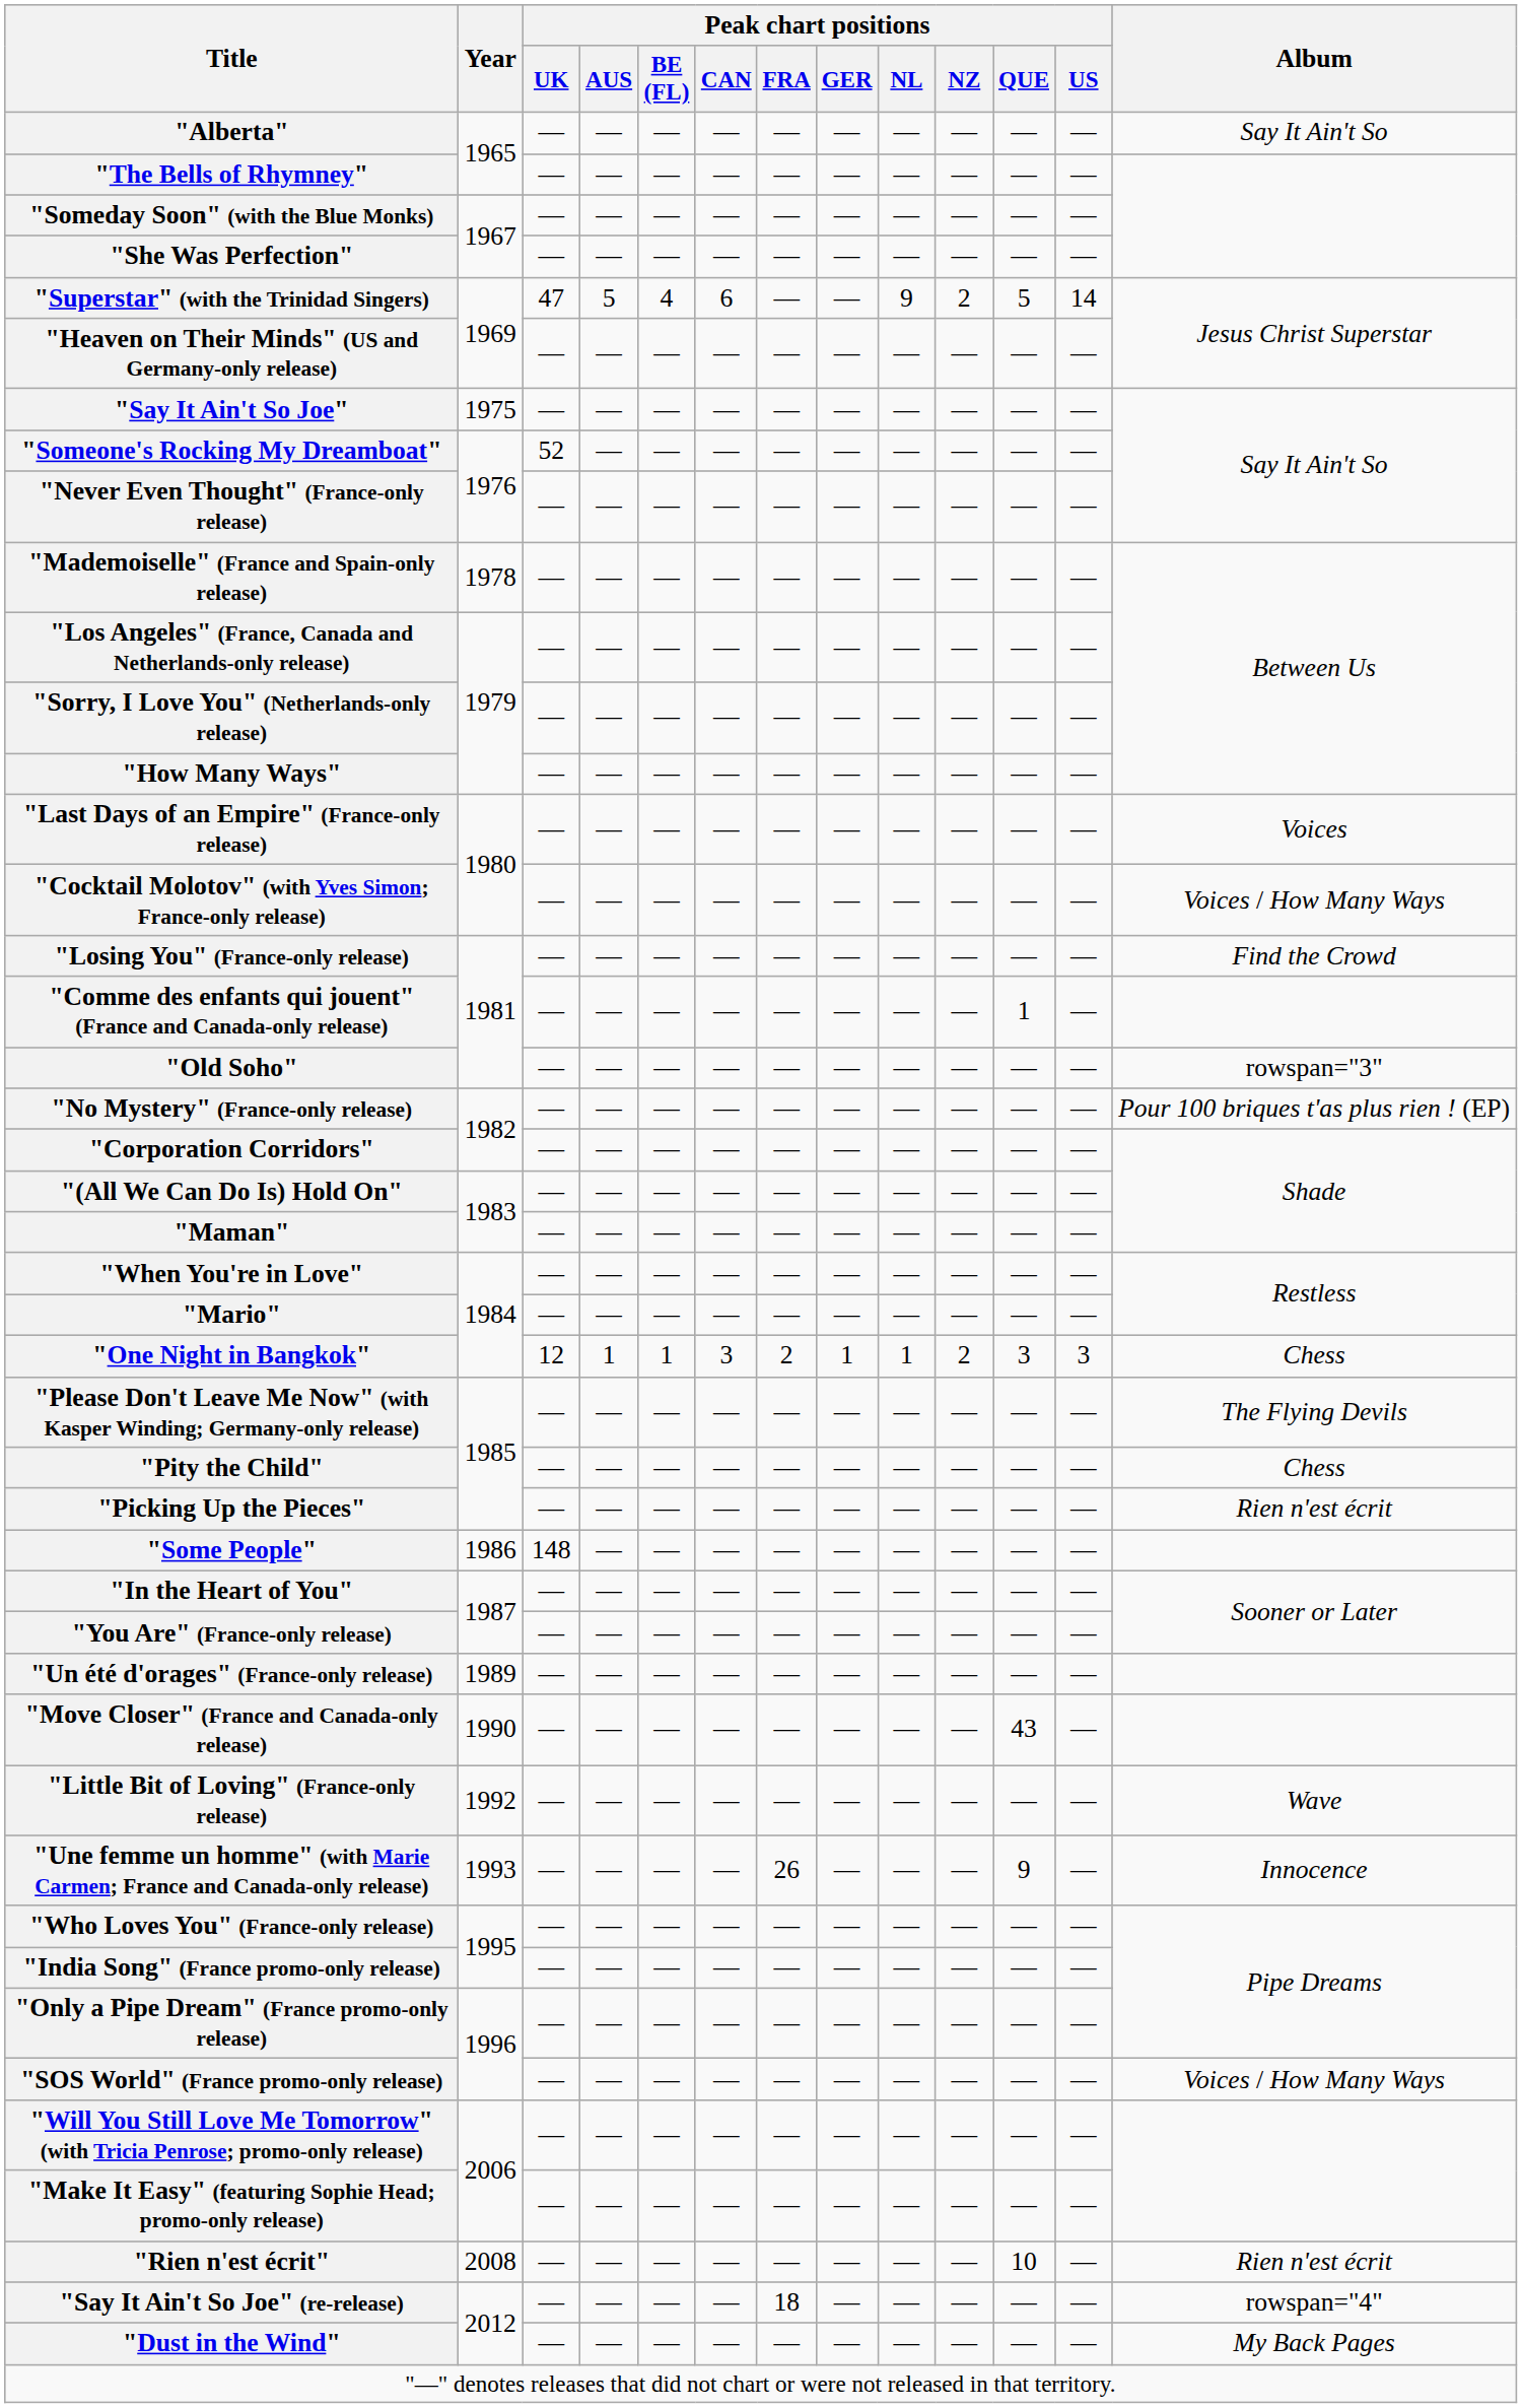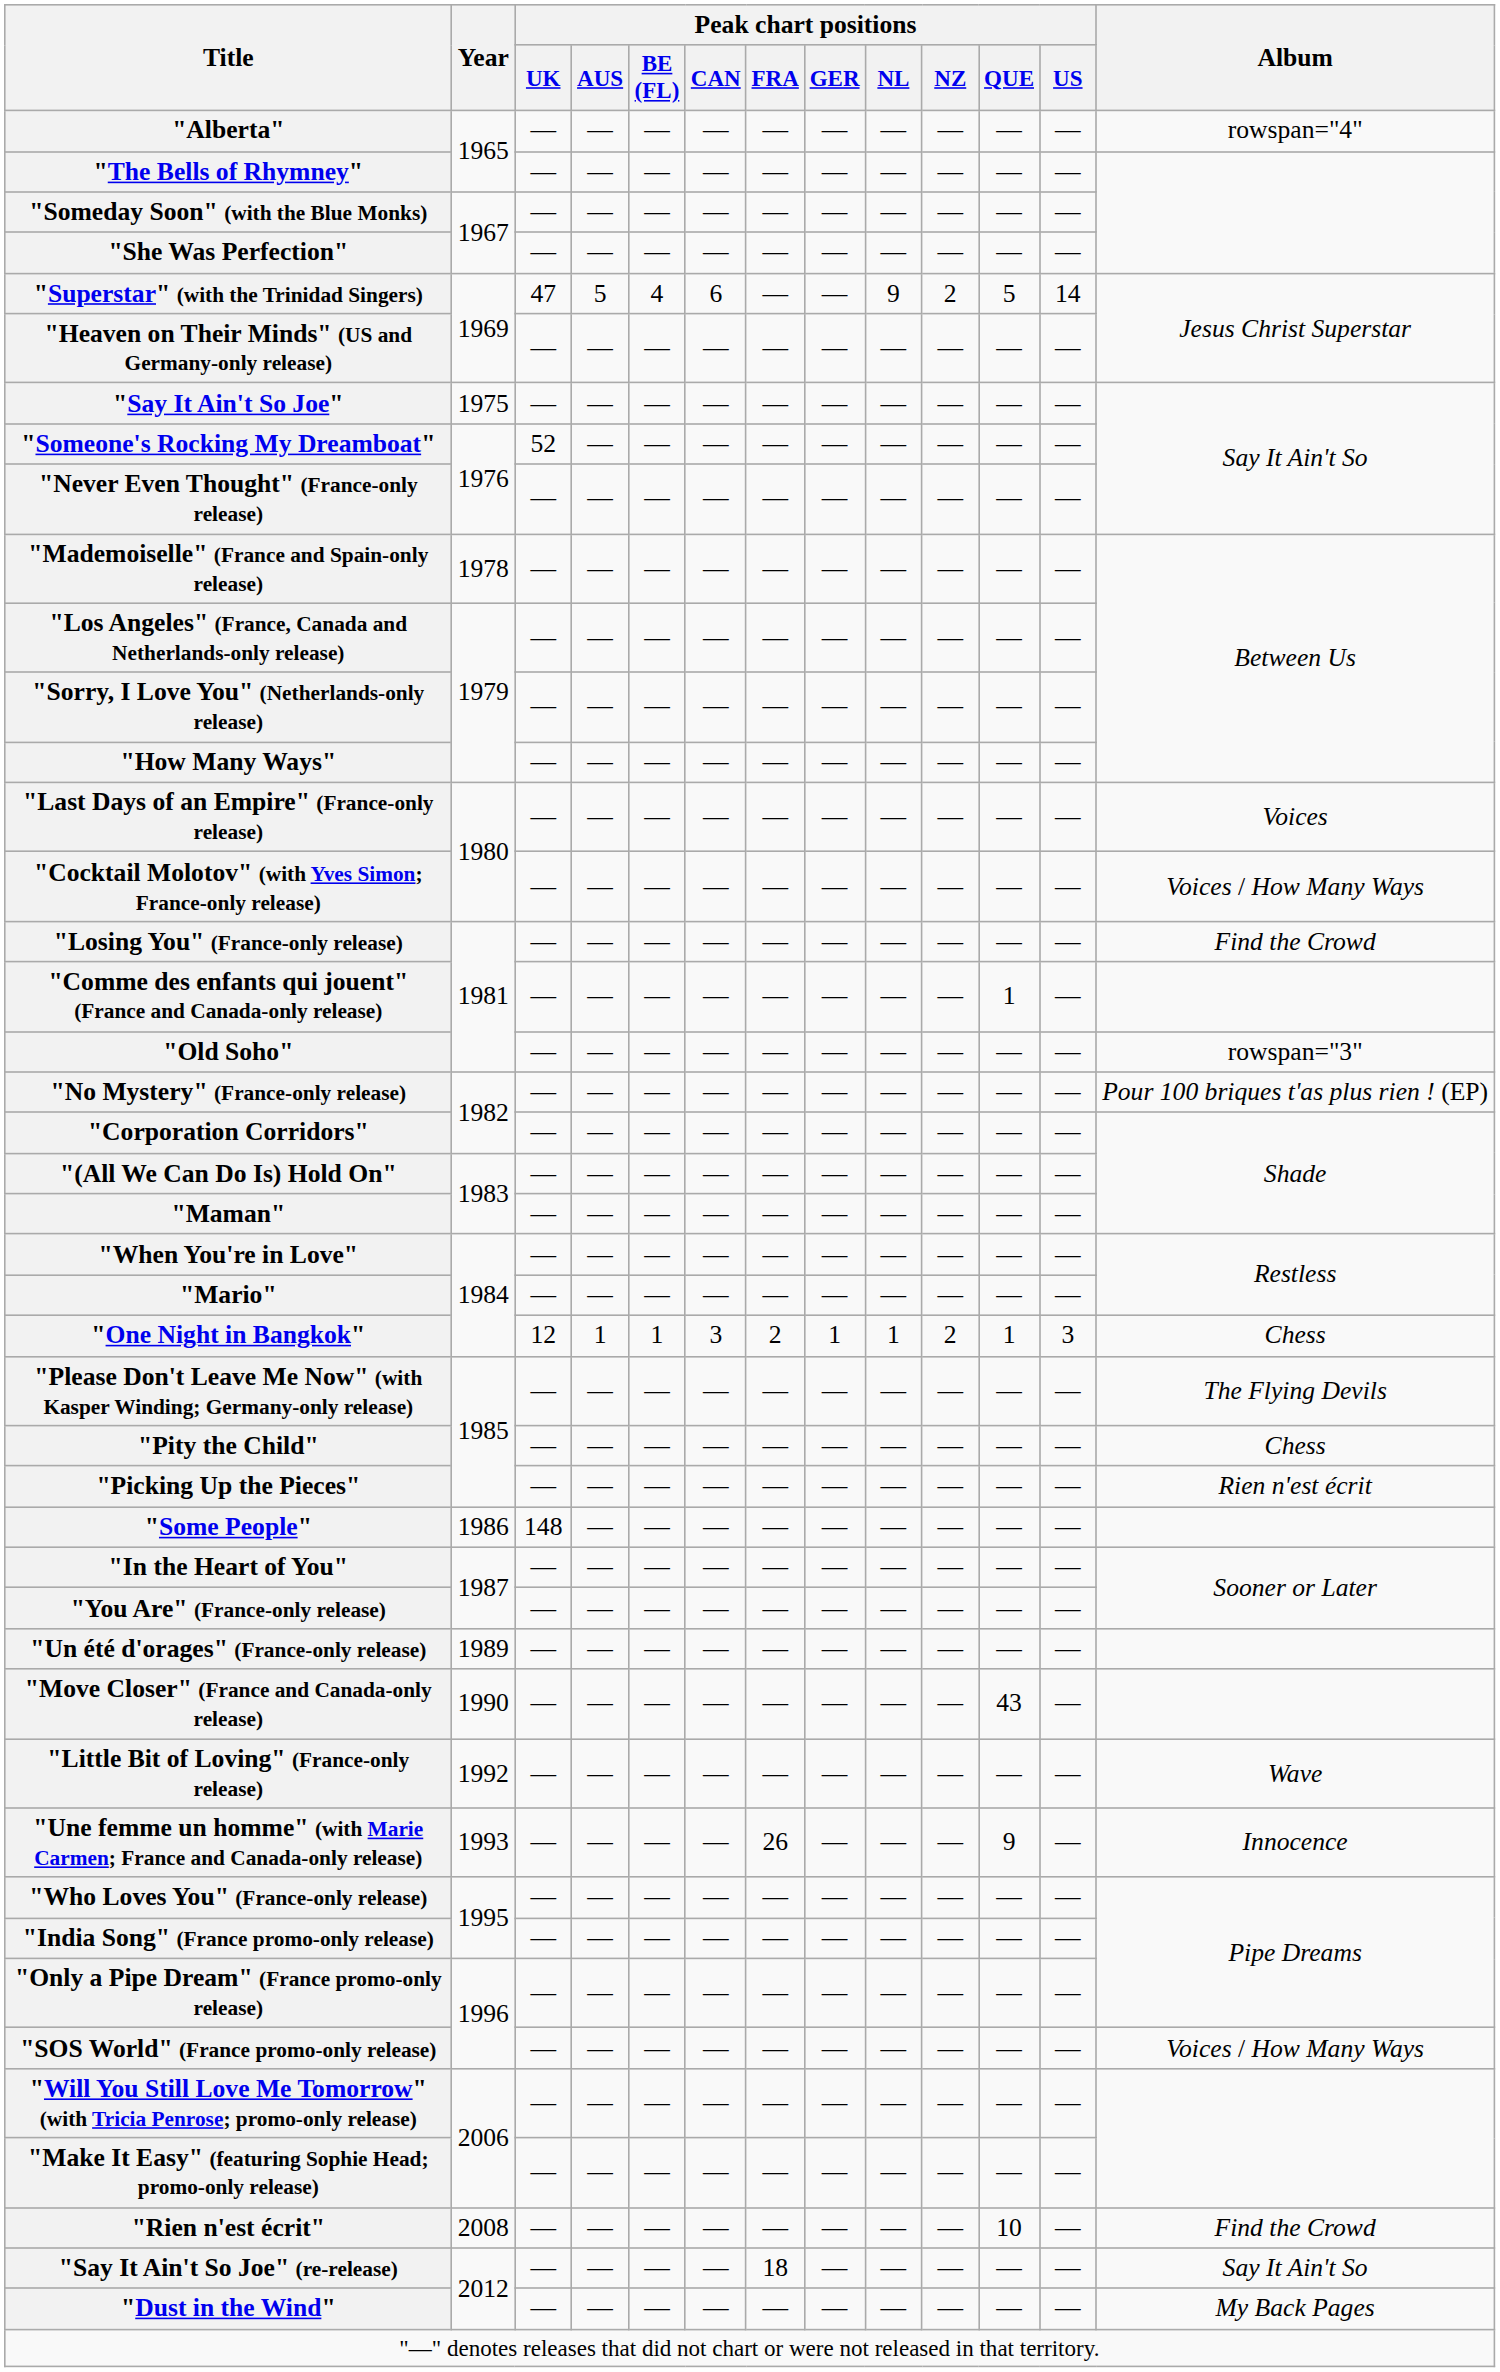"Alberta" | Album: Say It Ain't So -> rowspan="4"
"One Night in Bangkok" | Peak chart positions / QUE: 3 -> 1
"Rien n'est écrit" | Album: Rien n'est écrit -> Find the Crowd
"Say It Ain't So Joe" (re-release) | Album: rowspan="4" -> Say It Ain't So
